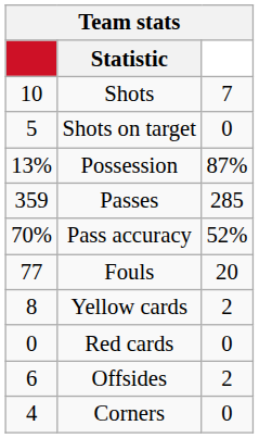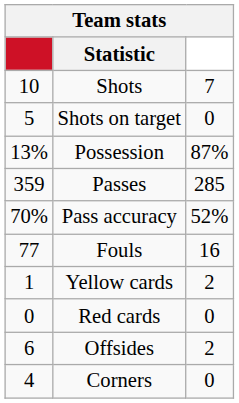Fouls | column 3: 20 -> 16
Yellow cards | column 1: 8 -> 1
